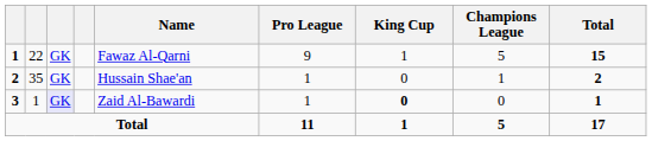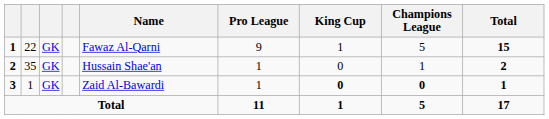3 | column 3: lavender background -> no background
3 | Champions League: normal -> bold
